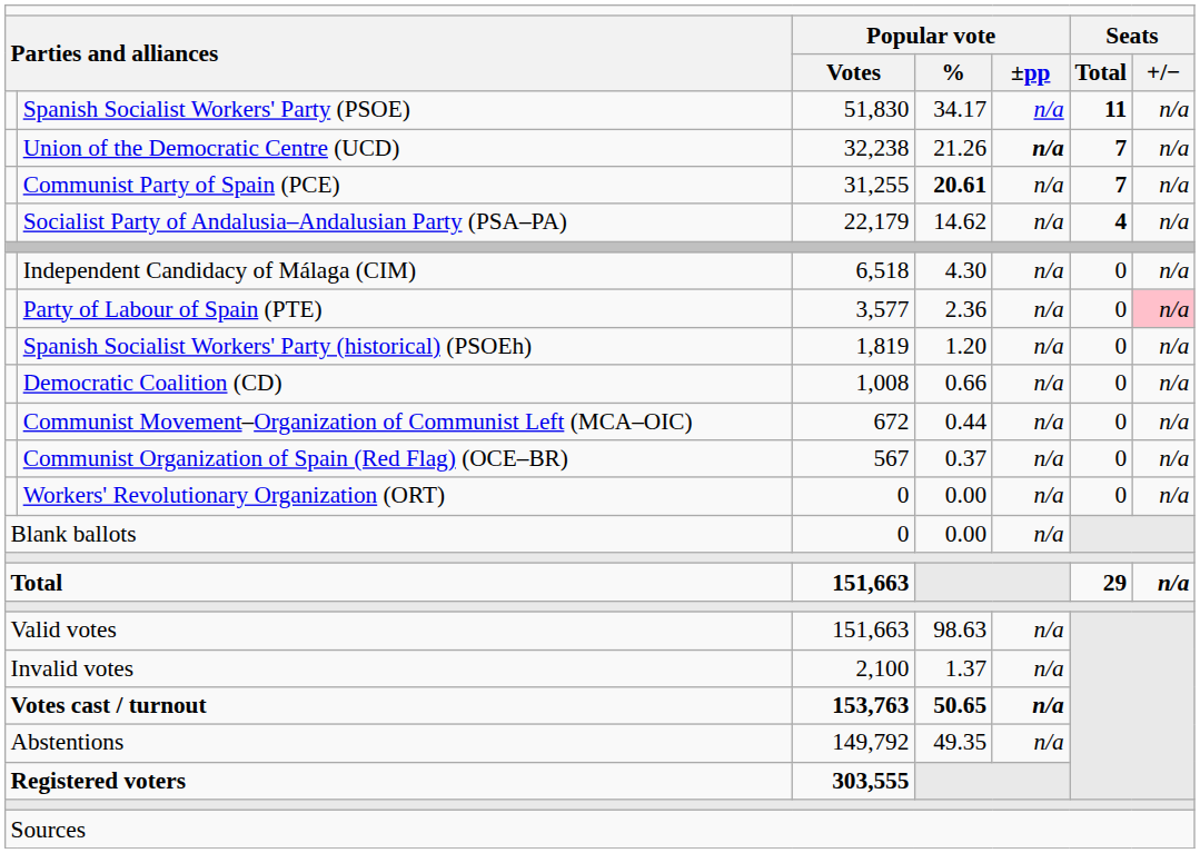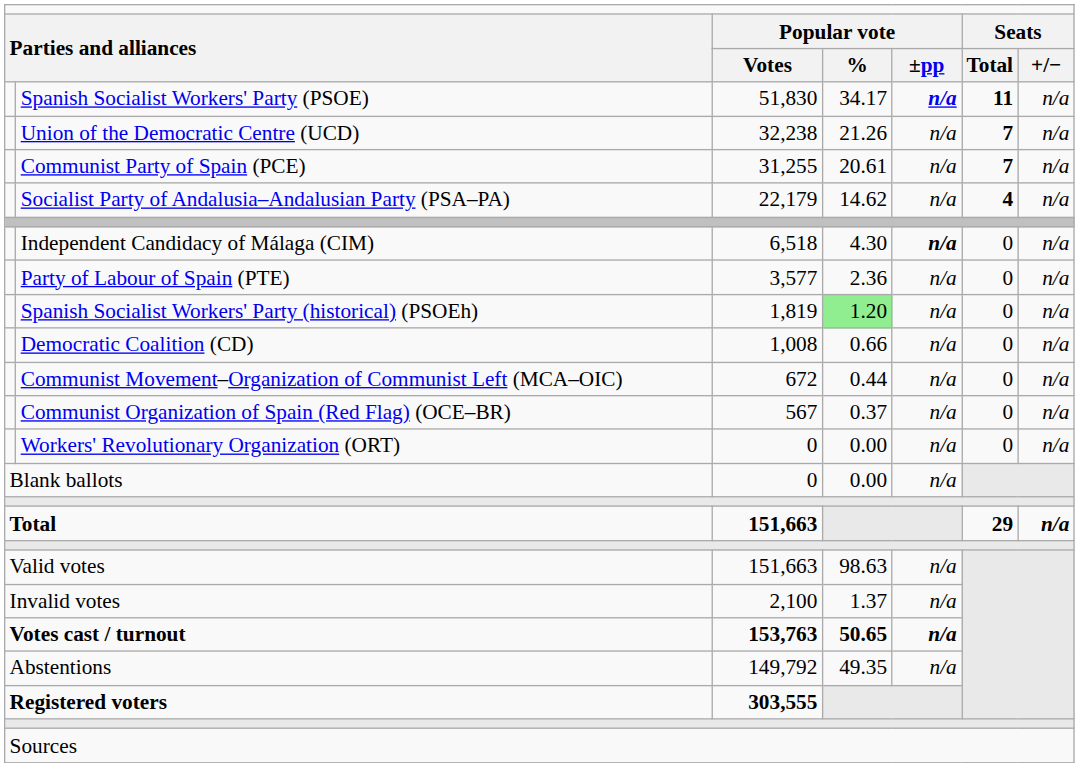Spanish Socialist Workers' Party (PSOE) | column 5: normal -> bold
Union of the Democratic Centre (UCD) | column 5: bold -> normal
Communist Party of Spain (PCE) | column 4: bold -> normal
Independent Candidacy of Málaga (CIM) | column 5: normal -> bold
Party of Labour of Spain (PTE) | column 7: pink background -> no background
Spanish Socialist Workers' Party (historical) (PSOEh) | column 4: no background -> lightgreen background
